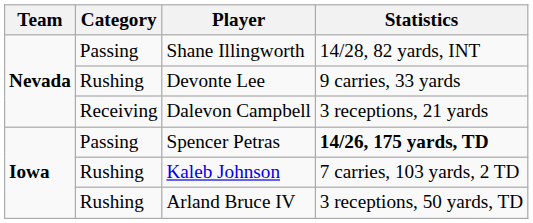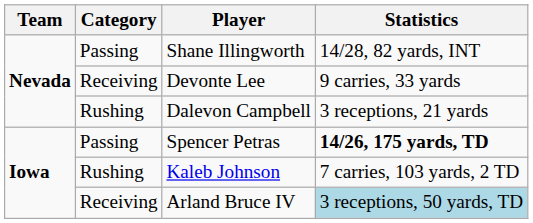Devonte Lee | Category: Rushing -> Receiving
Dalevon Campbell | Category: Receiving -> Rushing
Arland Bruce IV | Category: Rushing -> Receiving
Arland Bruce IV | Statistics: no background -> lightblue background
